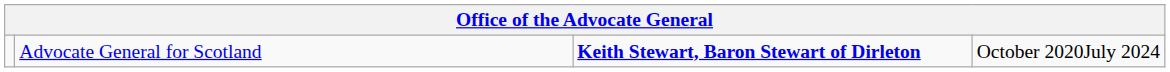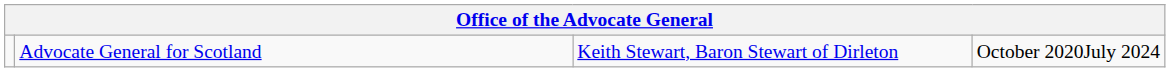Advocate General for Scotland | column 3: bold -> normal
